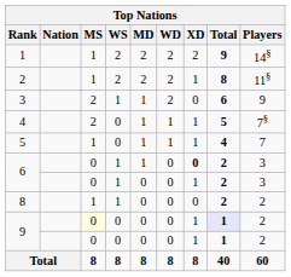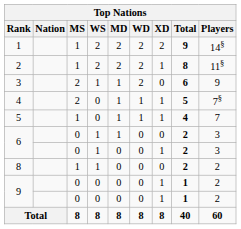row 8 | XD: bold -> normal
row 11 | MS: lightyellow background -> no background
row 11 | Total: lavender background -> no background
